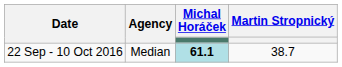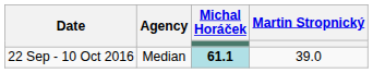22 Sep - 10 Oct 2016 | Martin Stropnický: 38.7 -> 39.0
